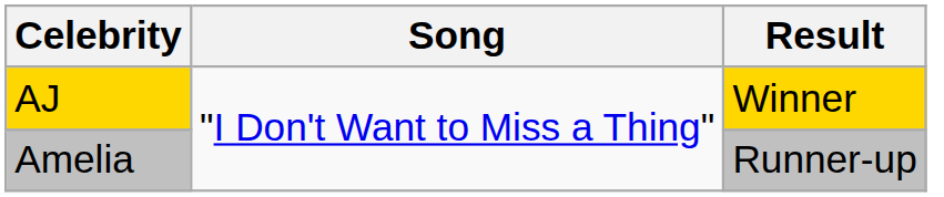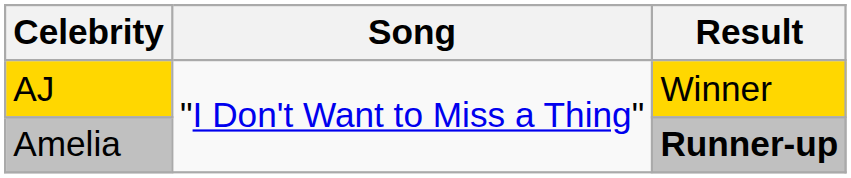Amelia | Result: normal -> bold
